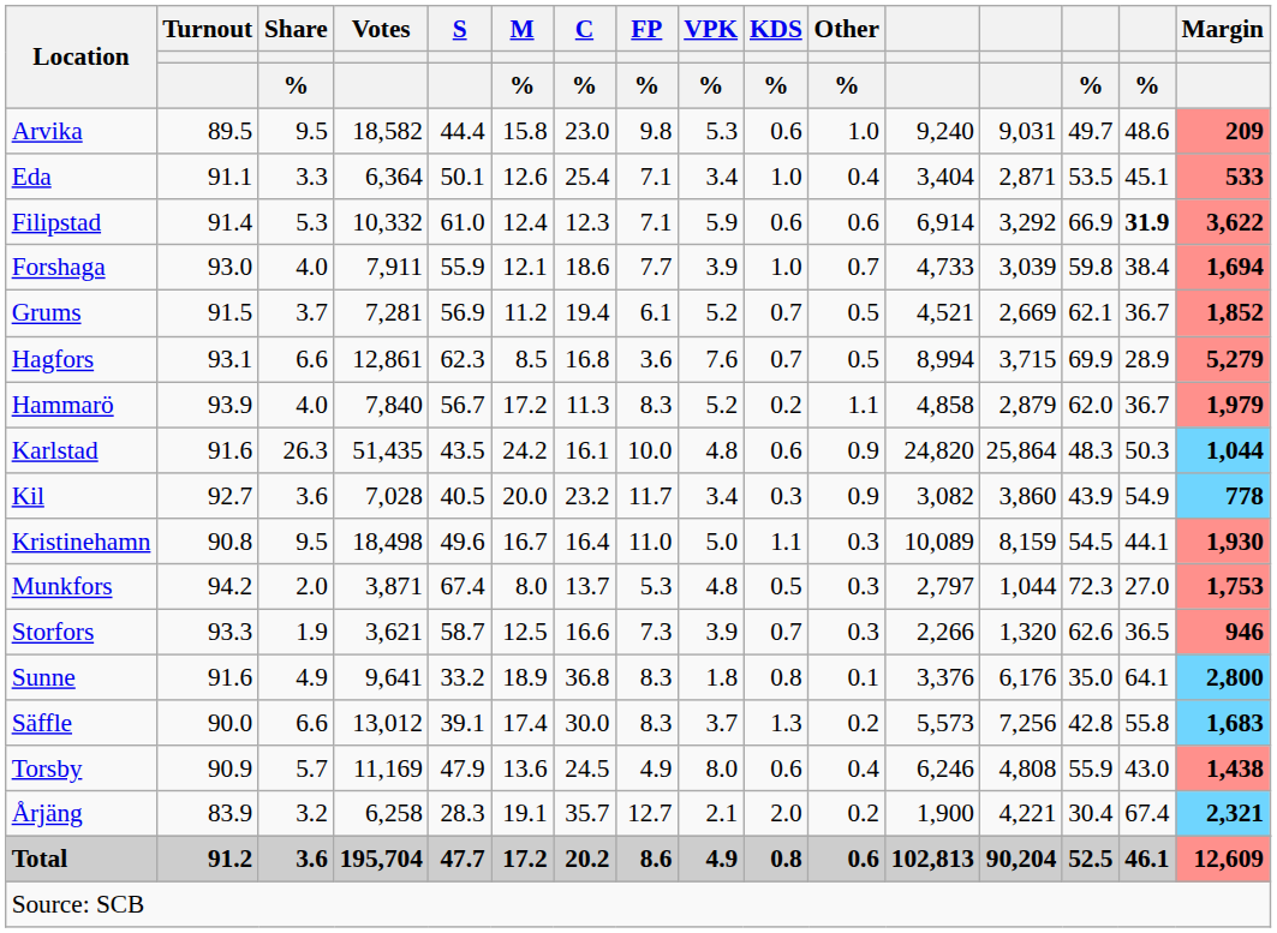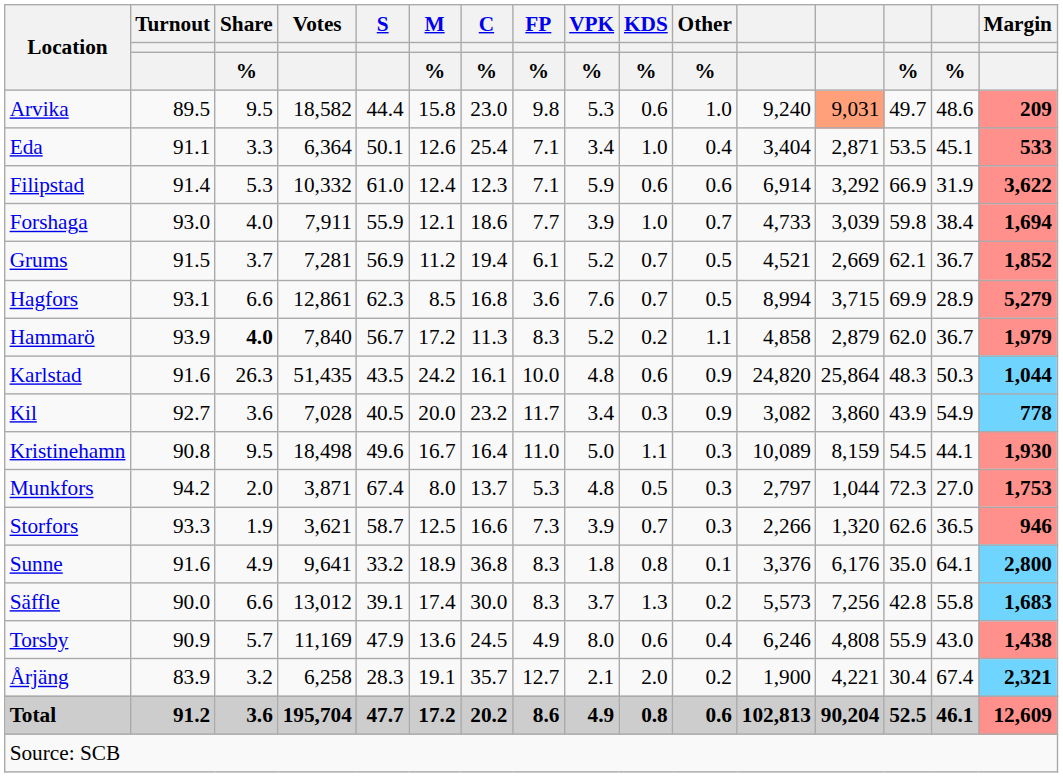Arvika | column 13: no background -> lightsalmon background
Filipstad | column 15: bold -> normal
Hammarö | Share / %: normal -> bold
